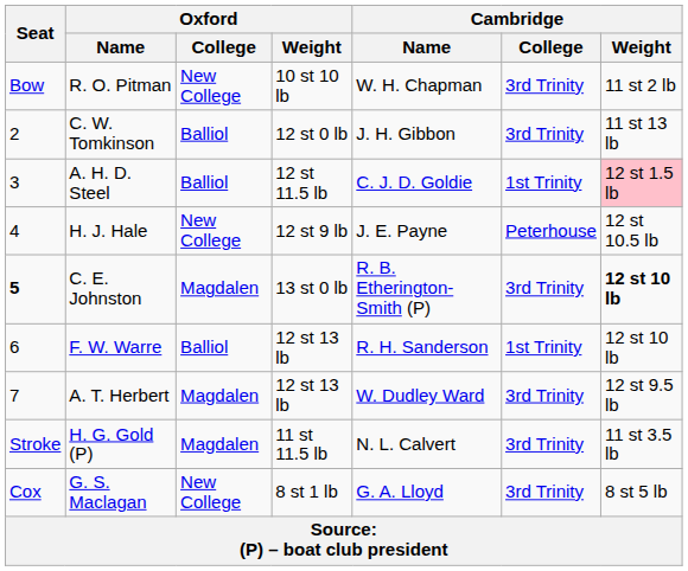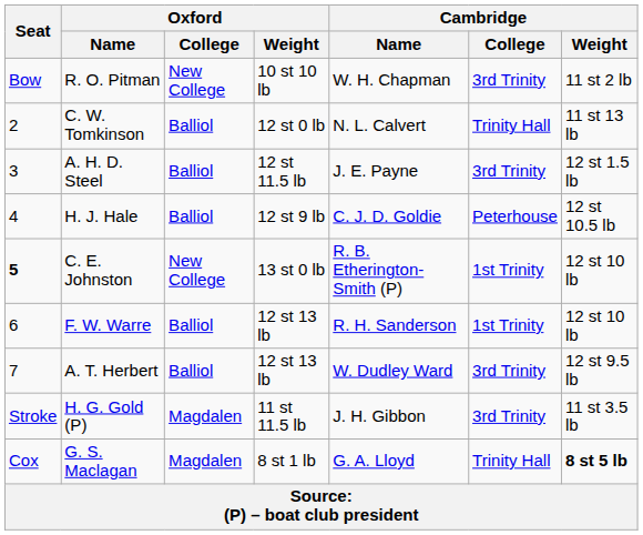C. W. Tomkinson | Cambridge / Name: J. H. Gibbon -> N. L. Calvert
C. W. Tomkinson | Cambridge / College: 3rd Trinity -> Trinity Hall
A. H. D. Steel | Cambridge / Name: C. J. D. Goldie -> J. E. Payne
A. H. D. Steel | Cambridge / College: 1st Trinity -> 3rd Trinity
A. H. D. Steel | Cambridge / Weight: pink background -> no background
H. J. Hale | Oxford / College: New College -> Balliol
H. J. Hale | Cambridge / Name: J. E. Payne -> C. J. D. Goldie
C. E. Johnston | Oxford / College: Magdalen -> New College
C. E. Johnston | Cambridge / College: 3rd Trinity -> 1st Trinity
C. E. Johnston | Cambridge / Weight: bold -> normal
A. T. Herbert | Oxford / College: Magdalen -> Balliol
H. G. Gold (P) | Cambridge / Name: N. L. Calvert -> J. H. Gibbon
G. S. Maclagan | Oxford / College: New College -> Magdalen
G. S. Maclagan | Cambridge / College: 3rd Trinity -> Trinity Hall
G. S. Maclagan | Cambridge / Weight: normal -> bold
